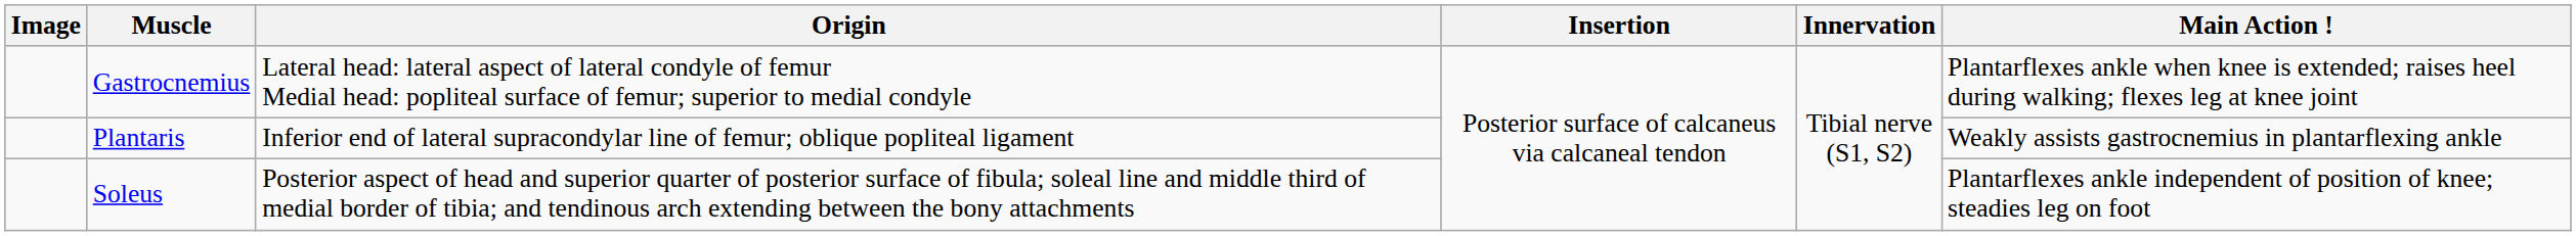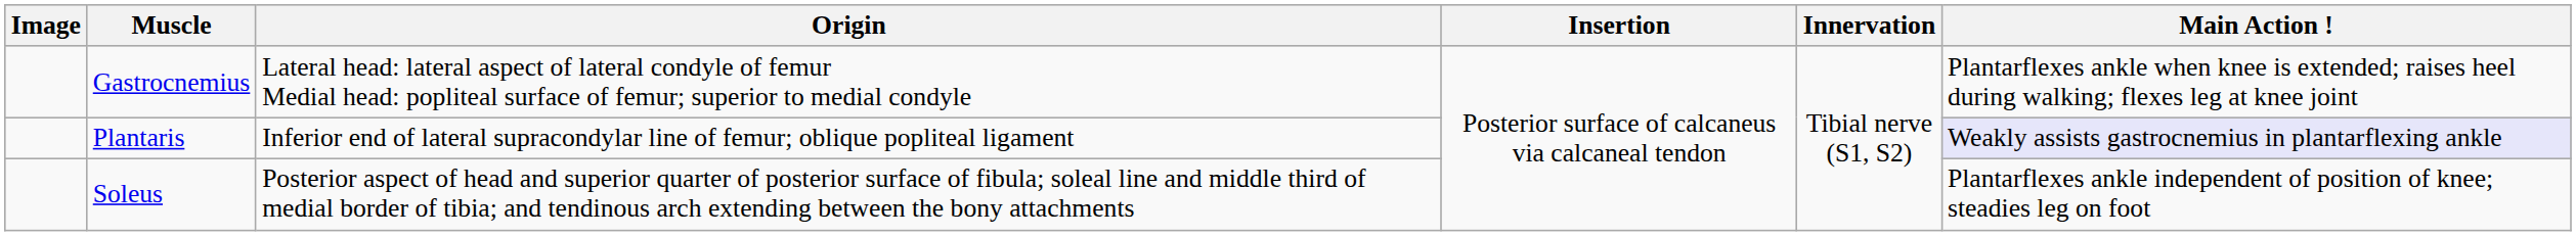Plantaris | Main Action !: no background -> lavender background
